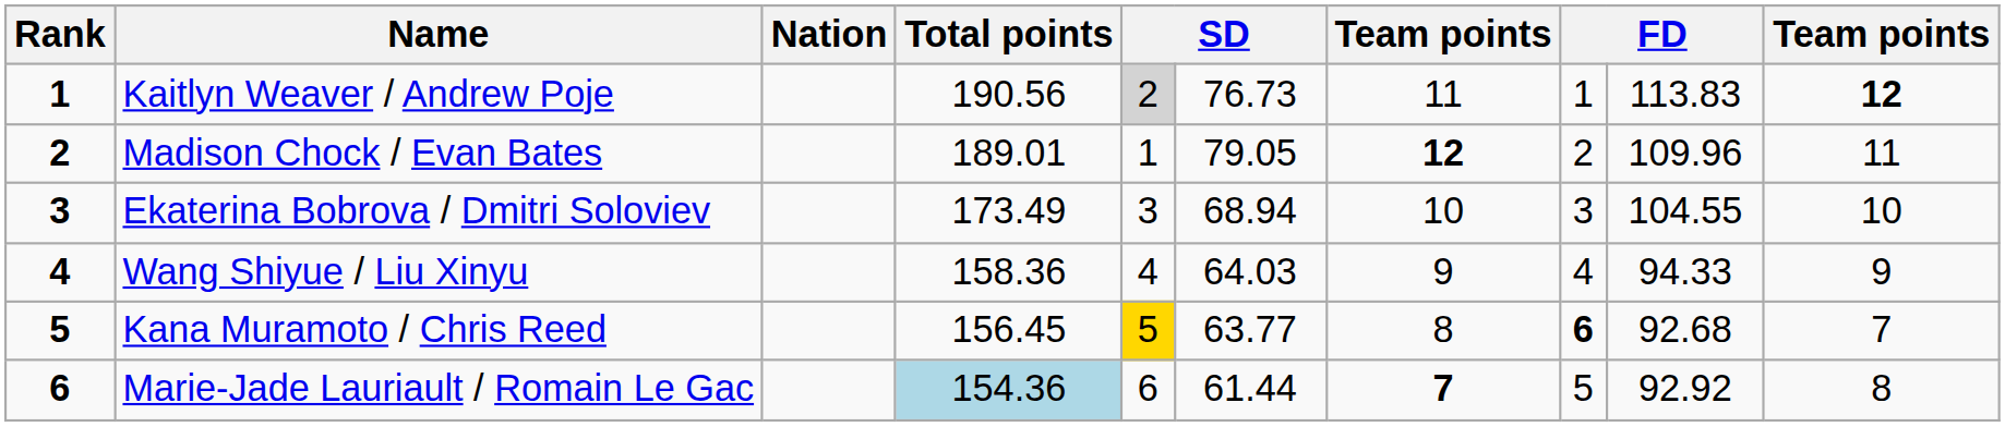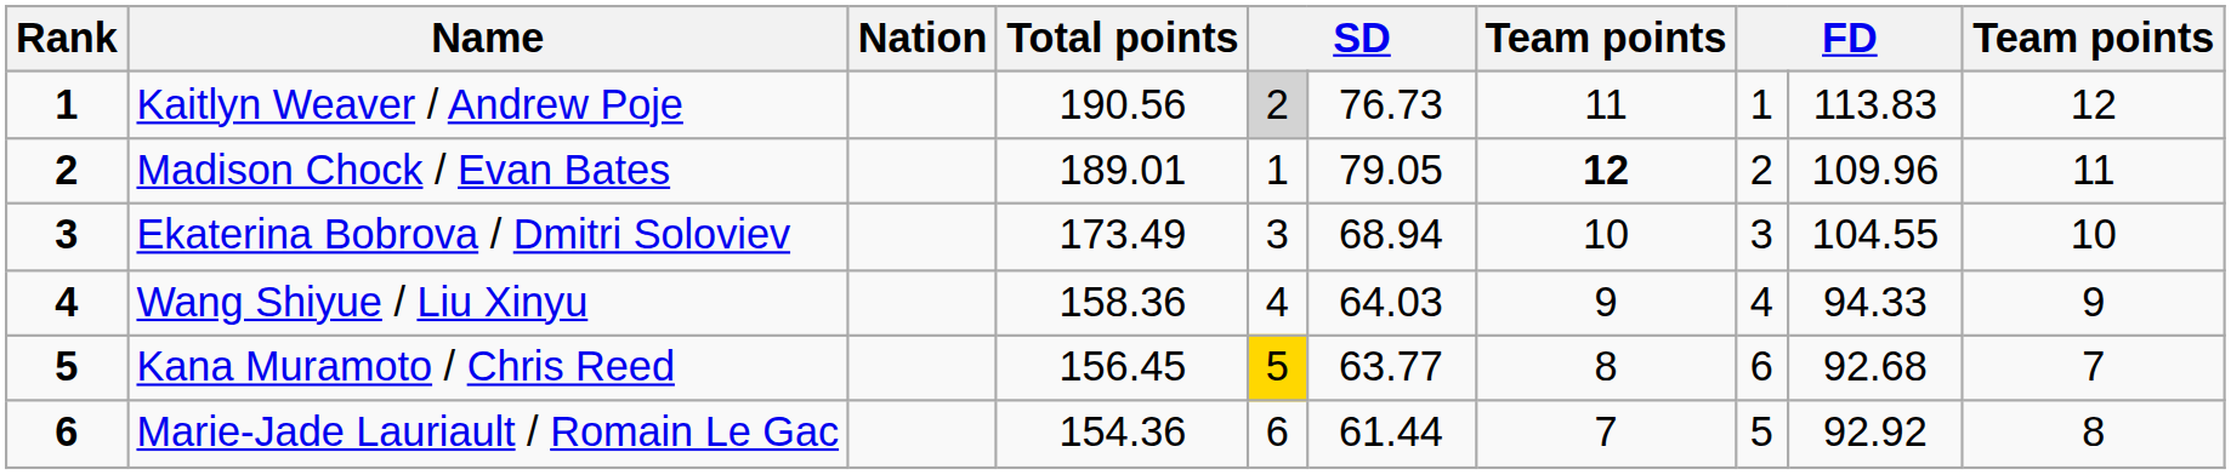Kaitlyn Weaver / Andrew Poje | column 10: bold -> normal
Kana Muramoto / Chris Reed | column 8: bold -> normal
Marie-Jade Lauriault / Romain Le Gac | Total points: lightblue background -> no background
Marie-Jade Lauriault / Romain Le Gac | column 7: bold -> normal
